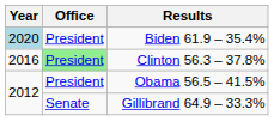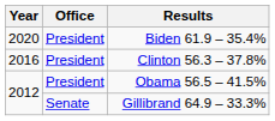Biden 61.9 – 35.4% | Year: lightblue background -> no background
Clinton 56.3 – 37.8% | Office: lightgreen background -> no background
